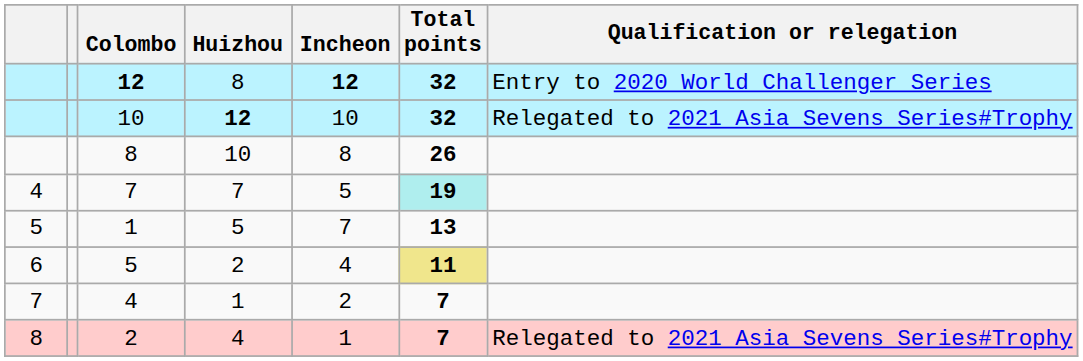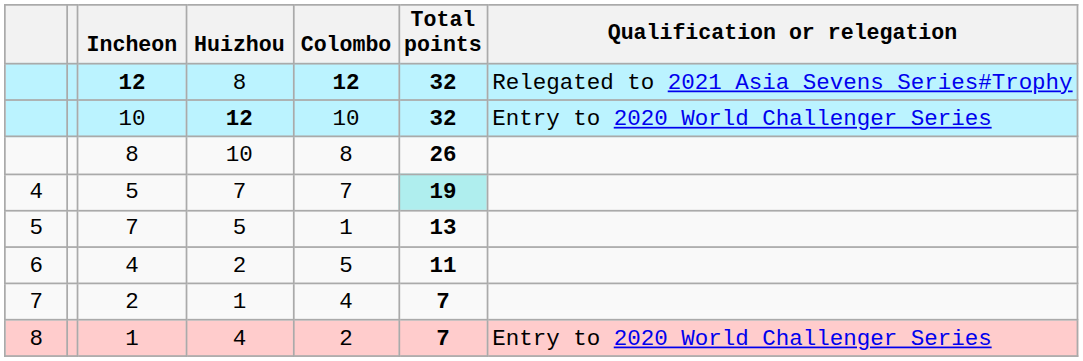columns swapped: Incheon <-> Colombo
row 2 | Qualification or relegation: Entry to 2020 World Challenger Series -> Relegated to 2021 Asia Sevens Series#Trophy
row 3 | Qualification or relegation: Relegated to 2021 Asia Sevens Series#Trophy -> Entry to 2020 World Challenger Series
row 7 | Total points: khaki background -> no background
row 9 | Qualification or relegation: Relegated to 2021 Asia Sevens Series#Trophy -> Entry to 2020 World Challenger Series
